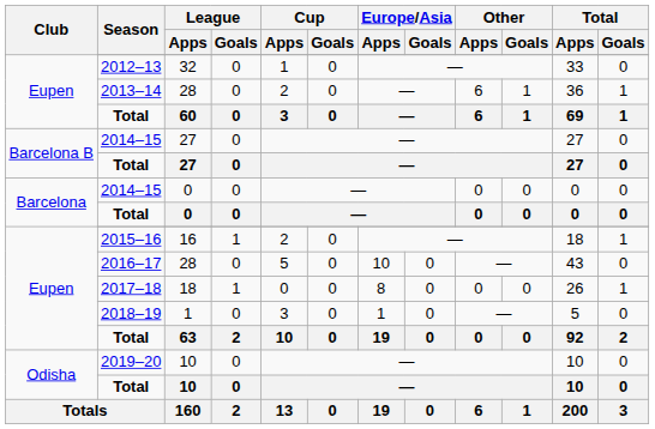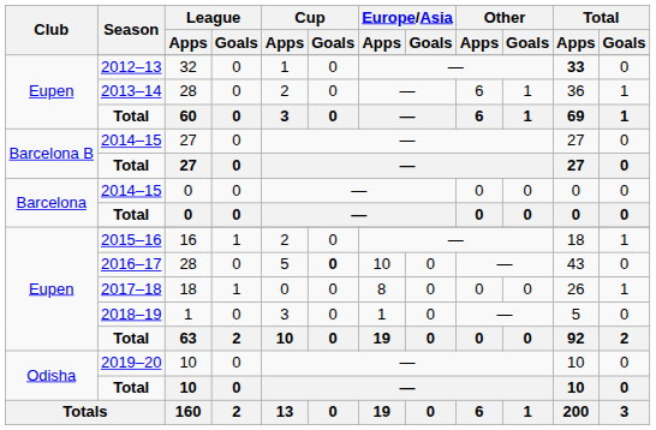32 | Total / Apps: normal -> bold
2016–17 / 28 | Cup / Goals: normal -> bold
